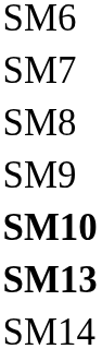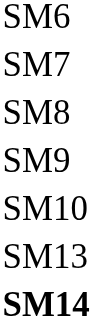SM10 | column 1: bold -> normal
SM13 | column 1: bold -> normal
SM14 | column 1: normal -> bold
